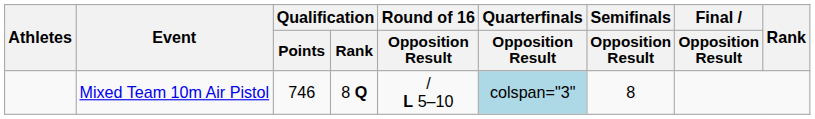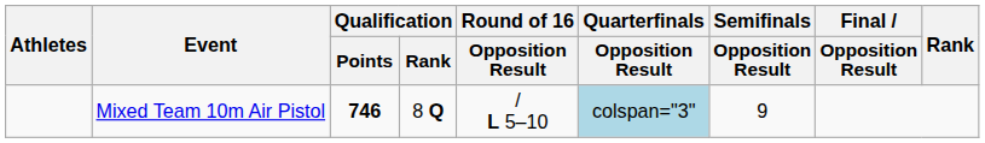Mixed Team 10m Air Pistol | Qualification / Points: normal -> bold
Mixed Team 10m Air Pistol | Semifinals / Opposition Result: 8 -> 9
